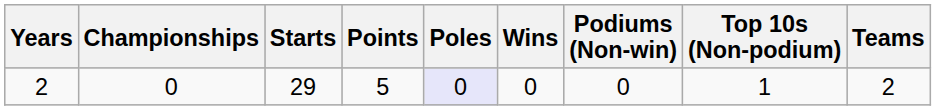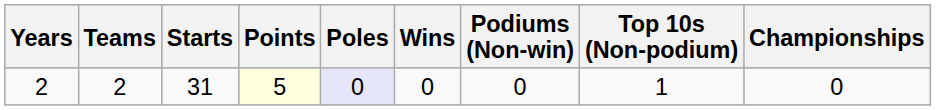columns swapped: Teams <-> Championships
row 2 | Starts: 29 -> 31
row 2 | Points: no background -> lightyellow background
